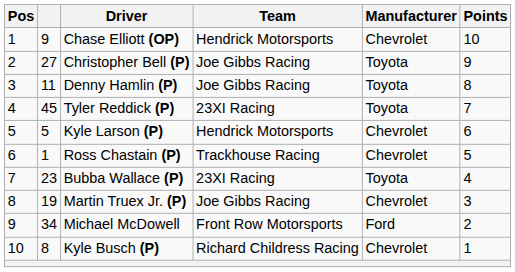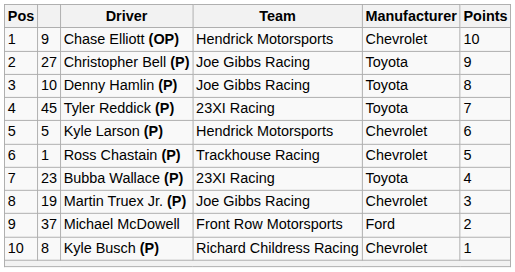Denny Hamlin (P) | column 2: 11 -> 10
Michael McDowell | column 2: 34 -> 37
